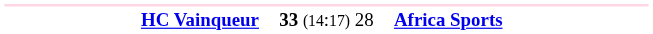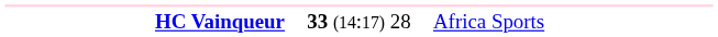HC Vainqueur | column 3: bold -> normal
